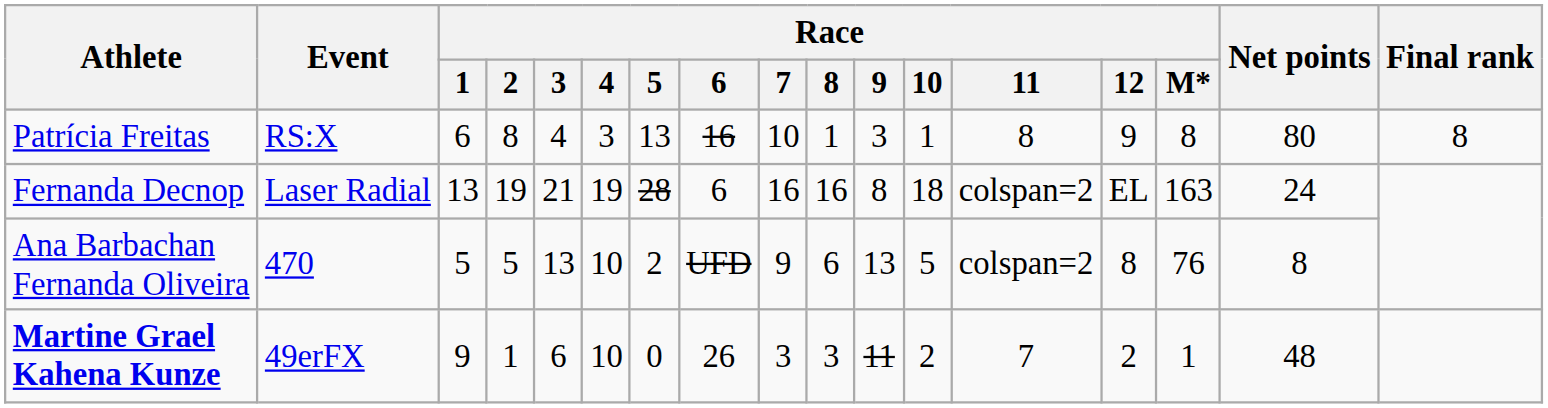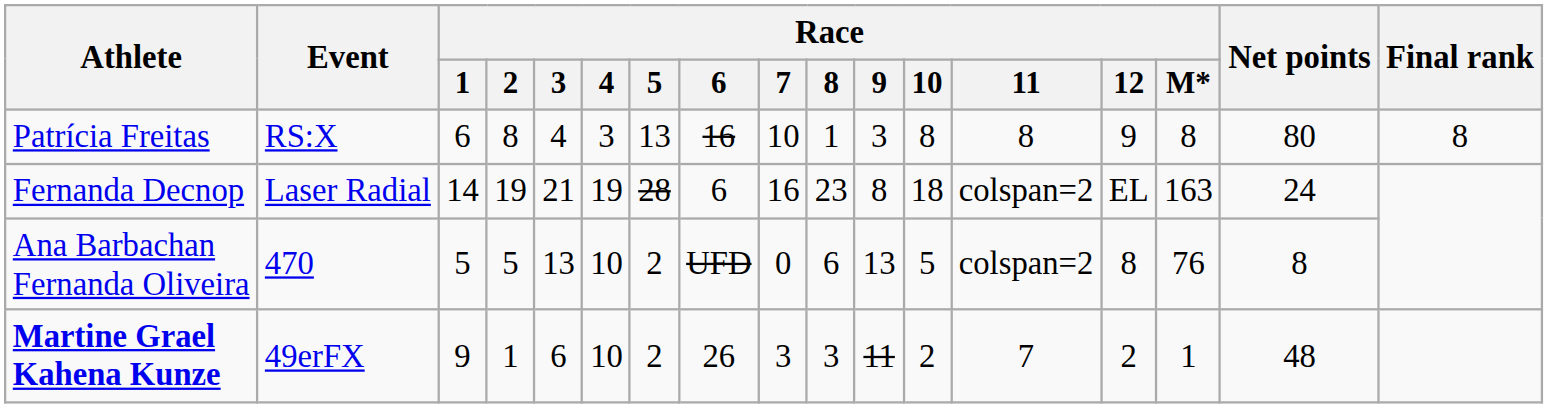Patrícia Freitas | Race / 10: 1 -> 8
Fernanda Decnop | Race / 1: 13 -> 14
Fernanda Decnop | Race / 8: 16 -> 23
Ana Barbachan Fernanda Oliveira | Race / 7: 9 -> 0
Martine Grael Kahena Kunze | Race / 5: 0 -> 2
